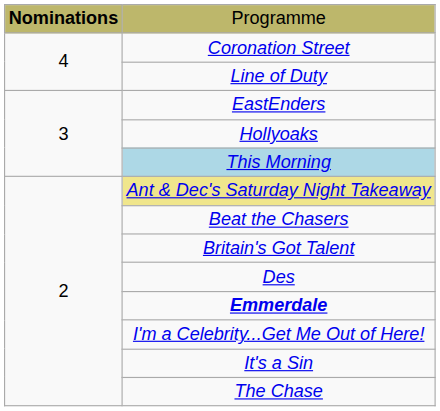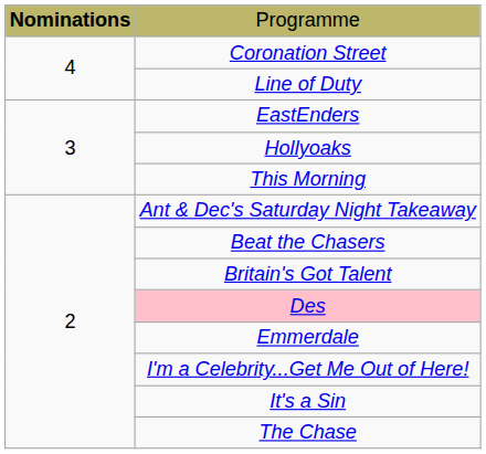This Morning | column 2: lightblue background -> no background
Ant & Dec's Saturday Night Takeaway | column 2: khaki background -> no background
Des | column 2: no background -> pink background
Emmerdale | column 2: bold -> normal
